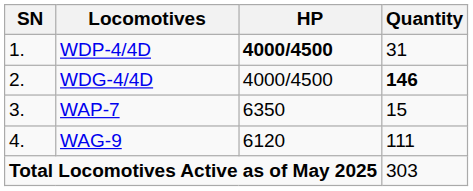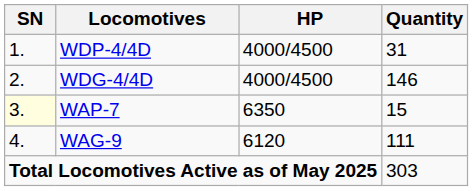WDP-4/4D | HP: bold -> normal
WDG-4/4D | Quantity: bold -> normal
WAP-7 | SN: no background -> lightyellow background
